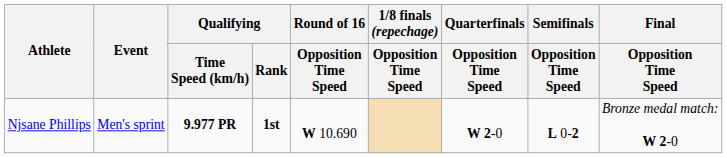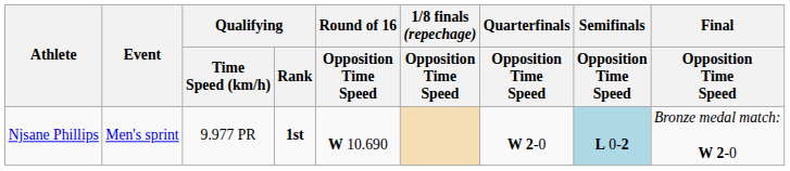Njsane Phillips | Qualifying / Time Speed (km/h): bold -> normal
Njsane Phillips | Semifinals / Opposition Time Speed: no background -> lightblue background
